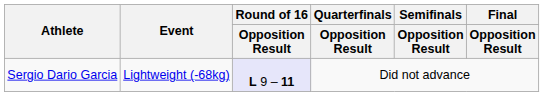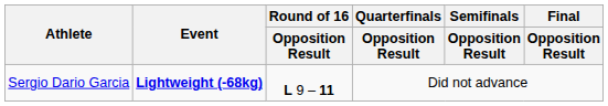Sergio Dario Garcia | Event: normal -> bold
Sergio Dario Garcia | Round of 16 / Opposition Result: lavender background -> no background
